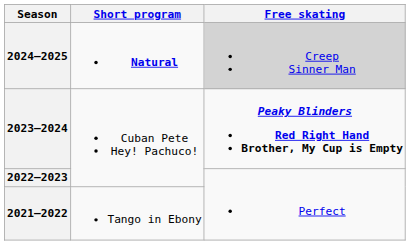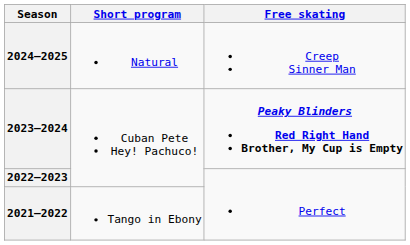2024–2025 | Short program: bold -> normal
2024–2025 | Free skating: lightgrey background -> no background
